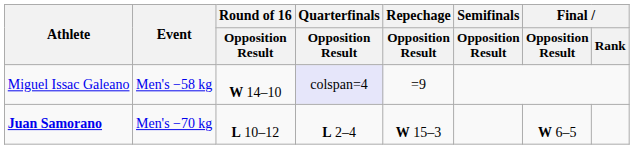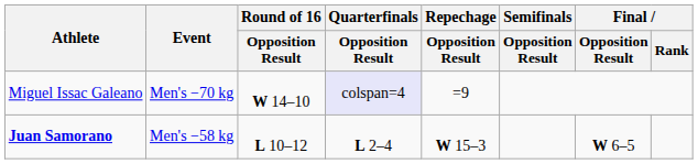Miguel Issac Galeano | Event: Men's −58 kg -> Men's −70 kg
Juan Samorano | Event: Men's −70 kg -> Men's −58 kg
